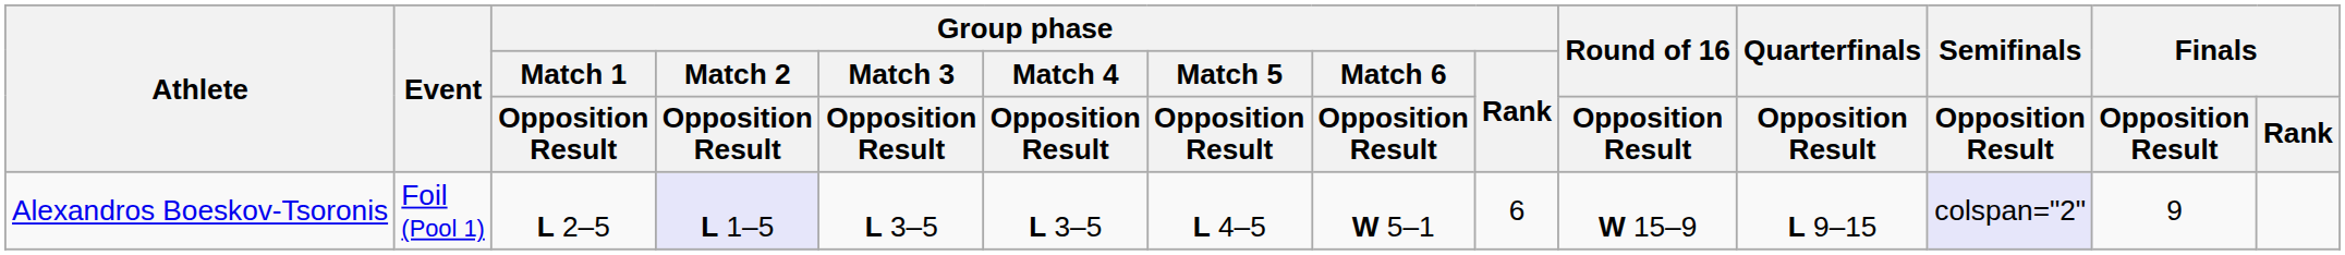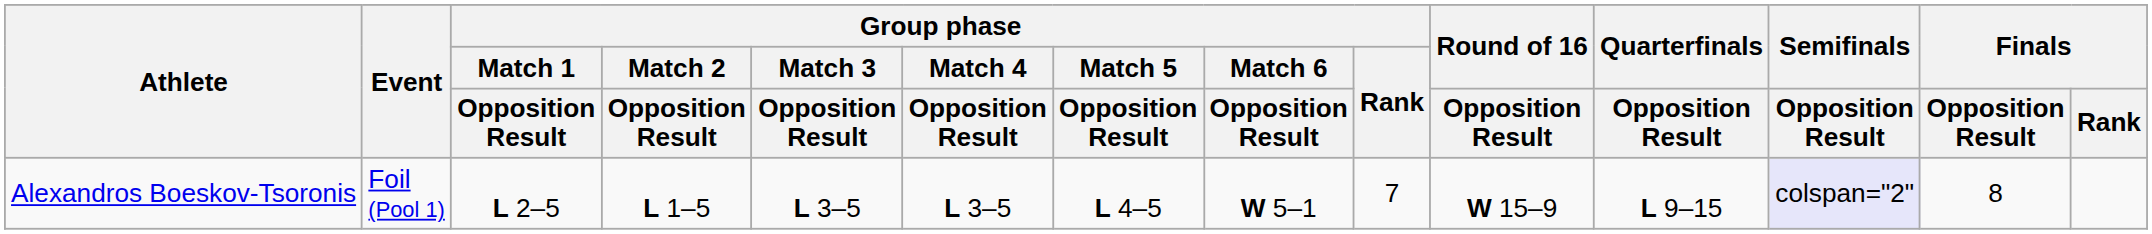Alexandros Boeskov-Tsoronis | Group phase / Match 2 / Opposition Result: lavender background -> no background
Alexandros Boeskov-Tsoronis | Group phase / Rank: 6 -> 7
Alexandros Boeskov-Tsoronis | Finals / Opposition Result: 9 -> 8
